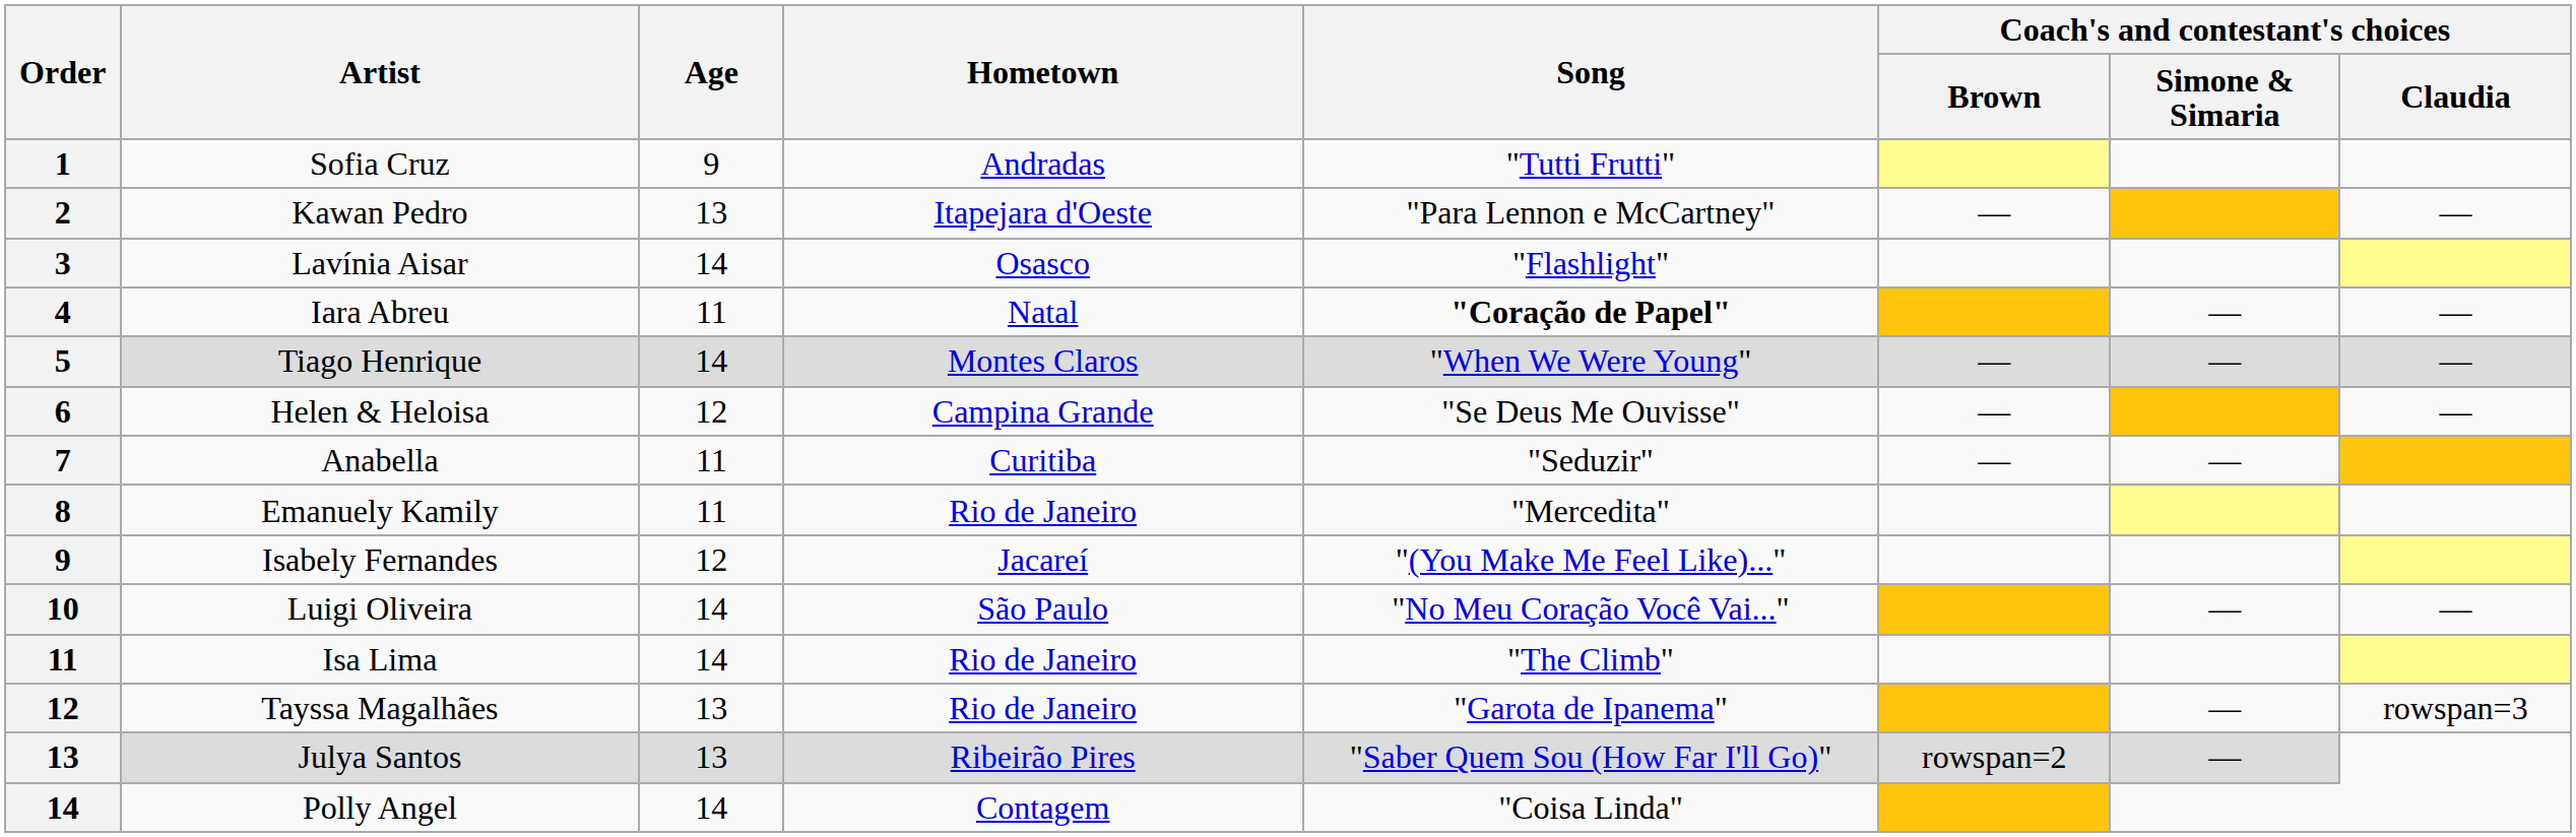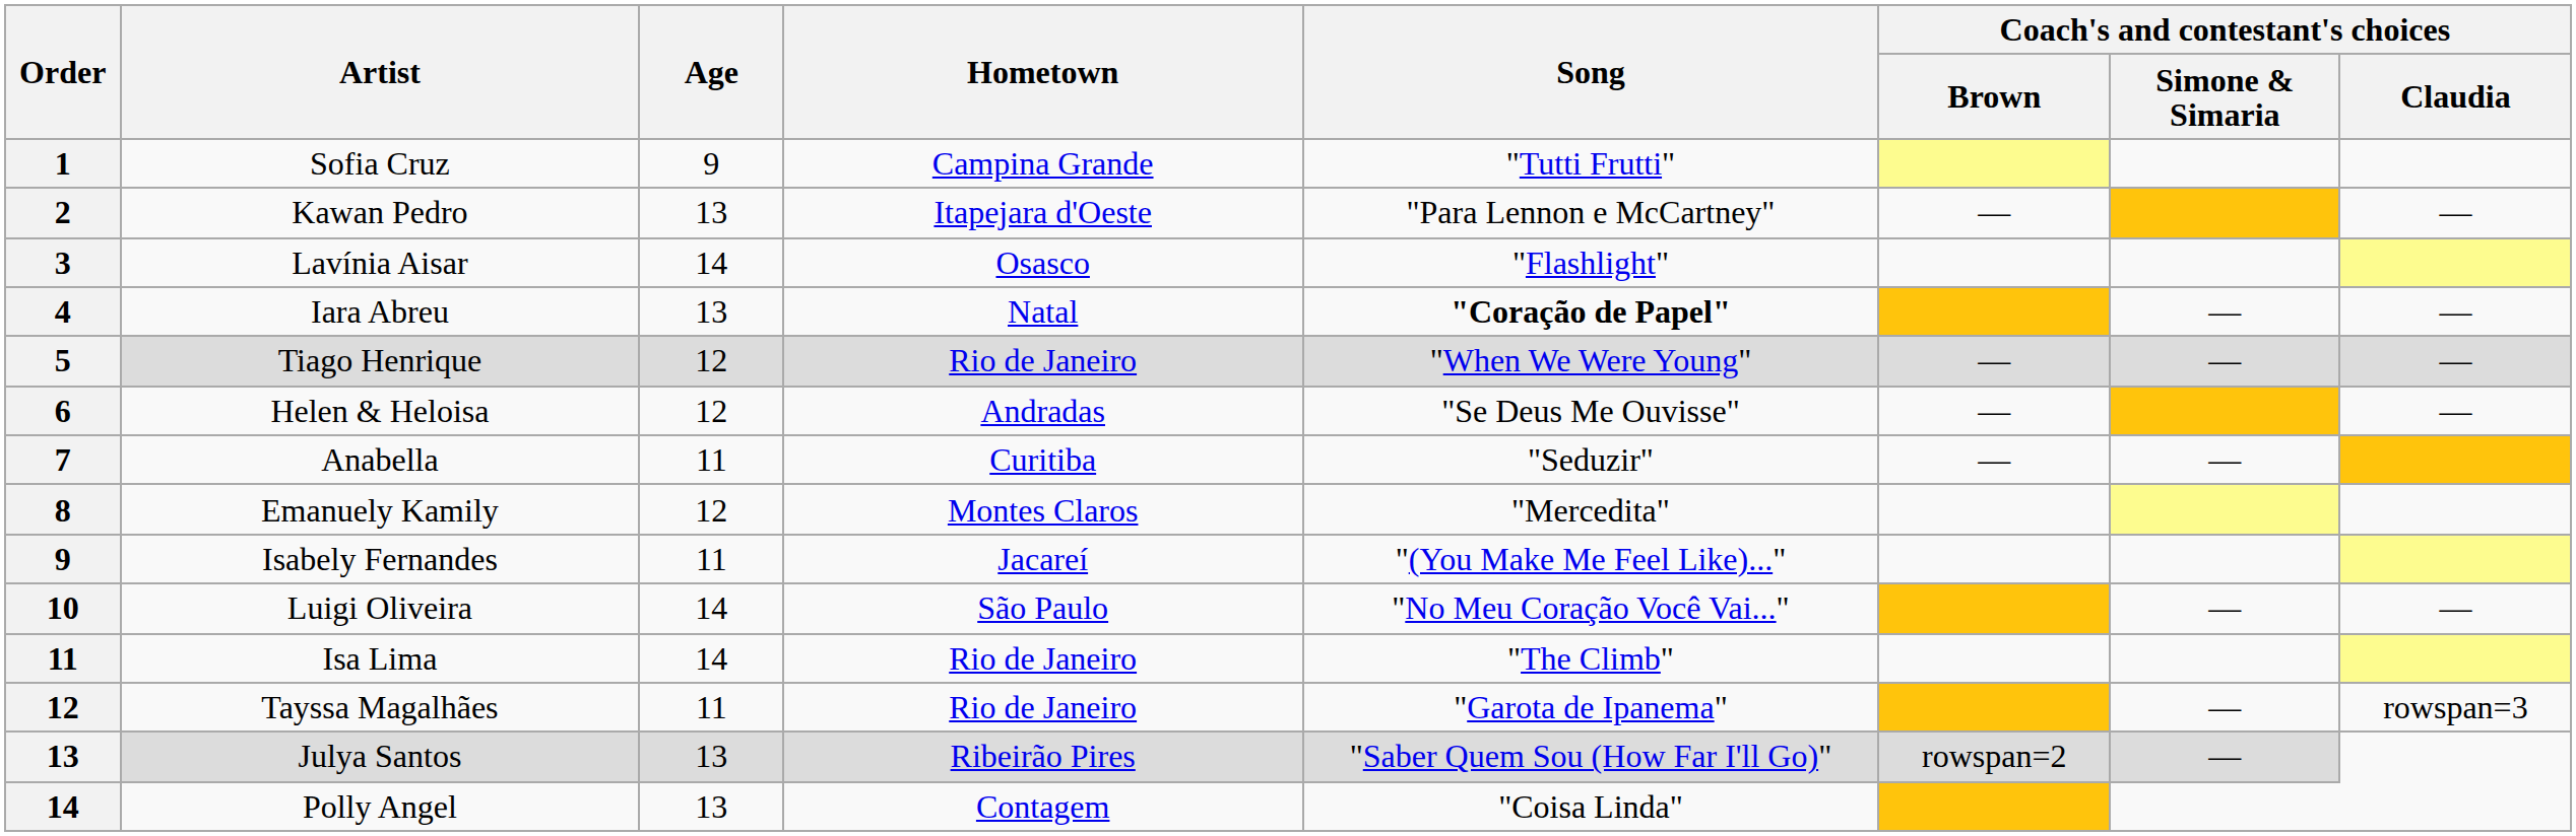Sofia Cruz | Hometown: Andradas -> Campina Grande
Iara Abreu | Age: 11 -> 13
Tiago Henrique | Age: 14 -> 12
Tiago Henrique | Hometown: Montes Claros -> Rio de Janeiro
Helen & Heloisa | Hometown: Campina Grande -> Andradas
Emanuely Kamily | Age: 11 -> 12
Emanuely Kamily | Hometown: Rio de Janeiro -> Montes Claros
Isabely Fernandes | Age: 12 -> 11
Tayssa Magalhães | Age: 13 -> 11
Polly Angel | Age: 14 -> 13
